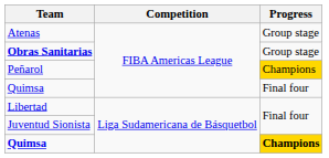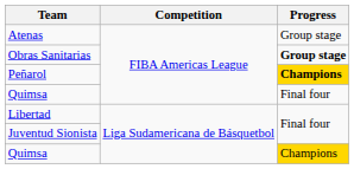Obras Sanitarias | Team: bold -> normal
Obras Sanitarias | Progress: normal -> bold
Peñarol | Progress: normal -> bold
Quimsa / Champions | Team: bold -> normal
Quimsa / Champions | Progress: bold -> normal
